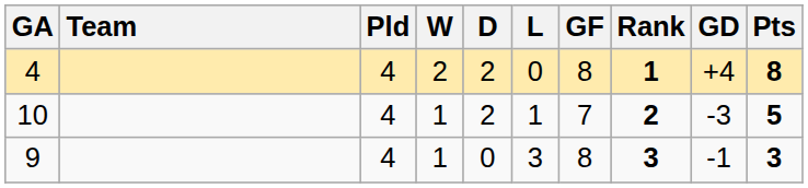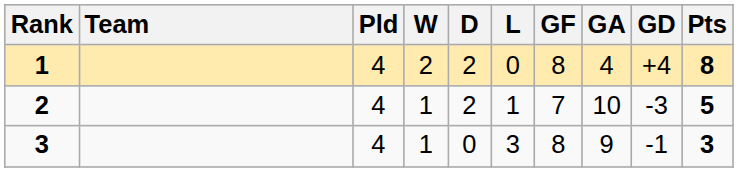columns swapped: Rank <-> GA
